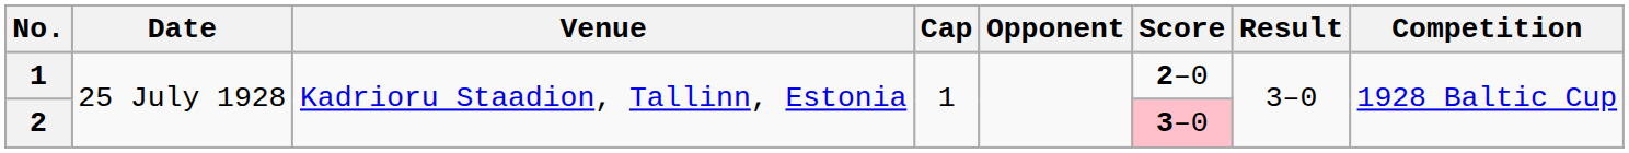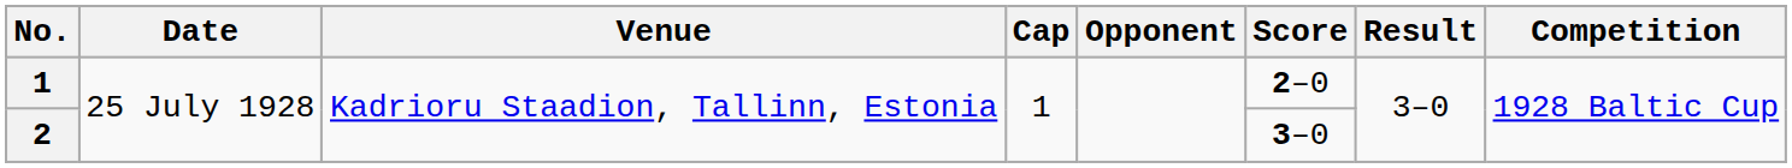2 | Score: pink background -> no background
